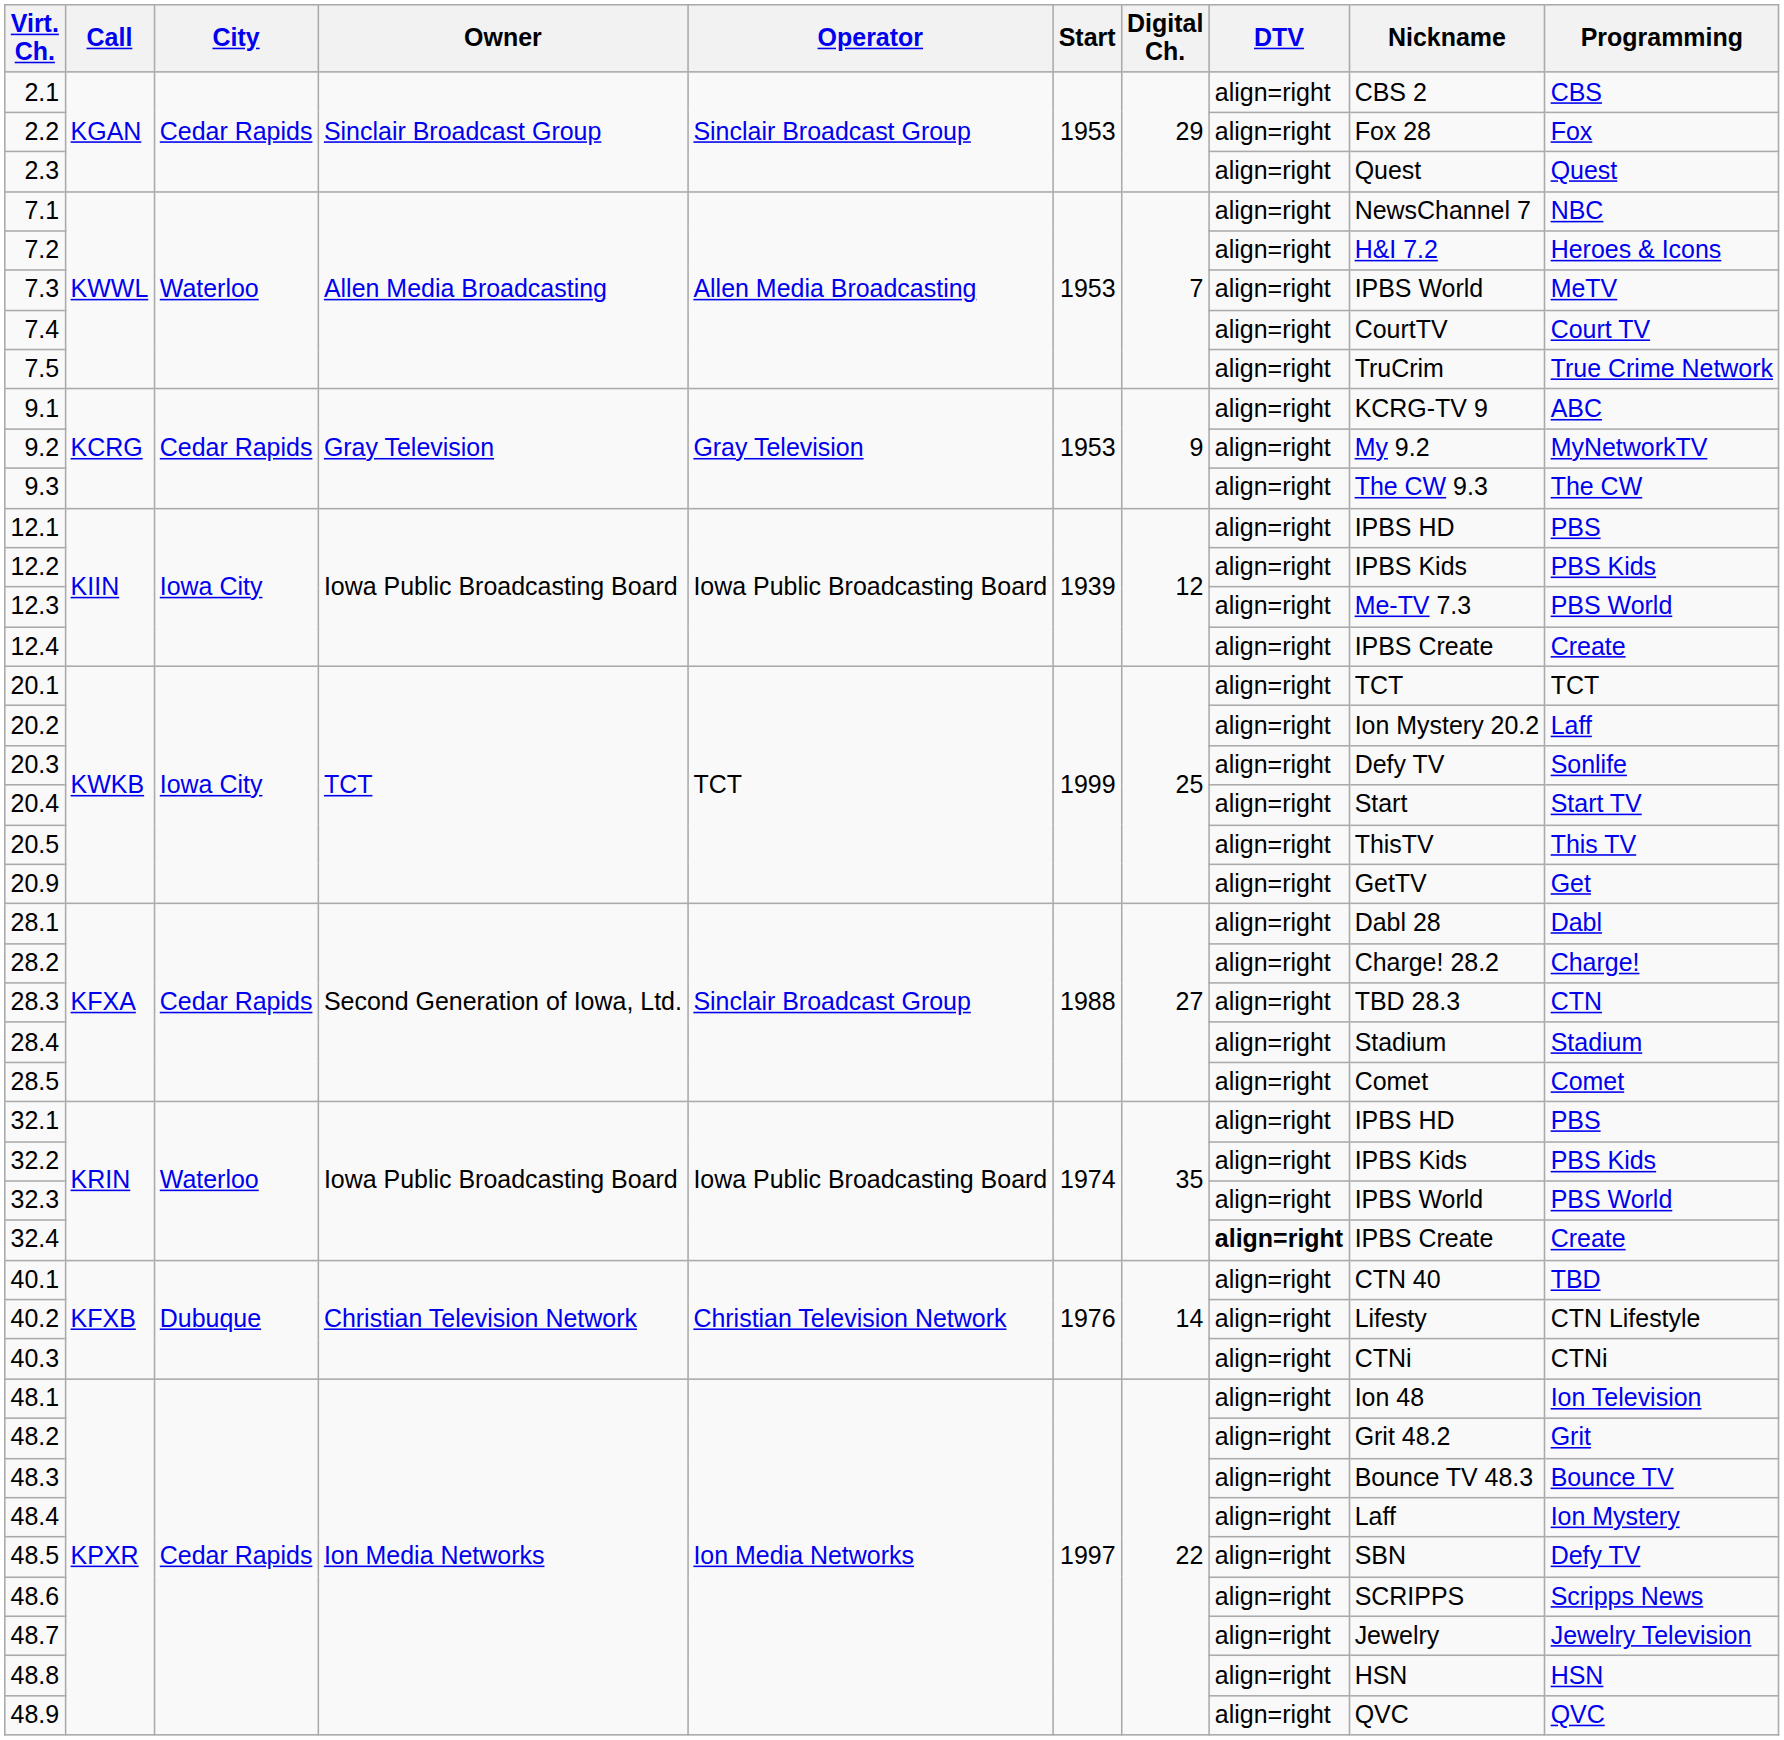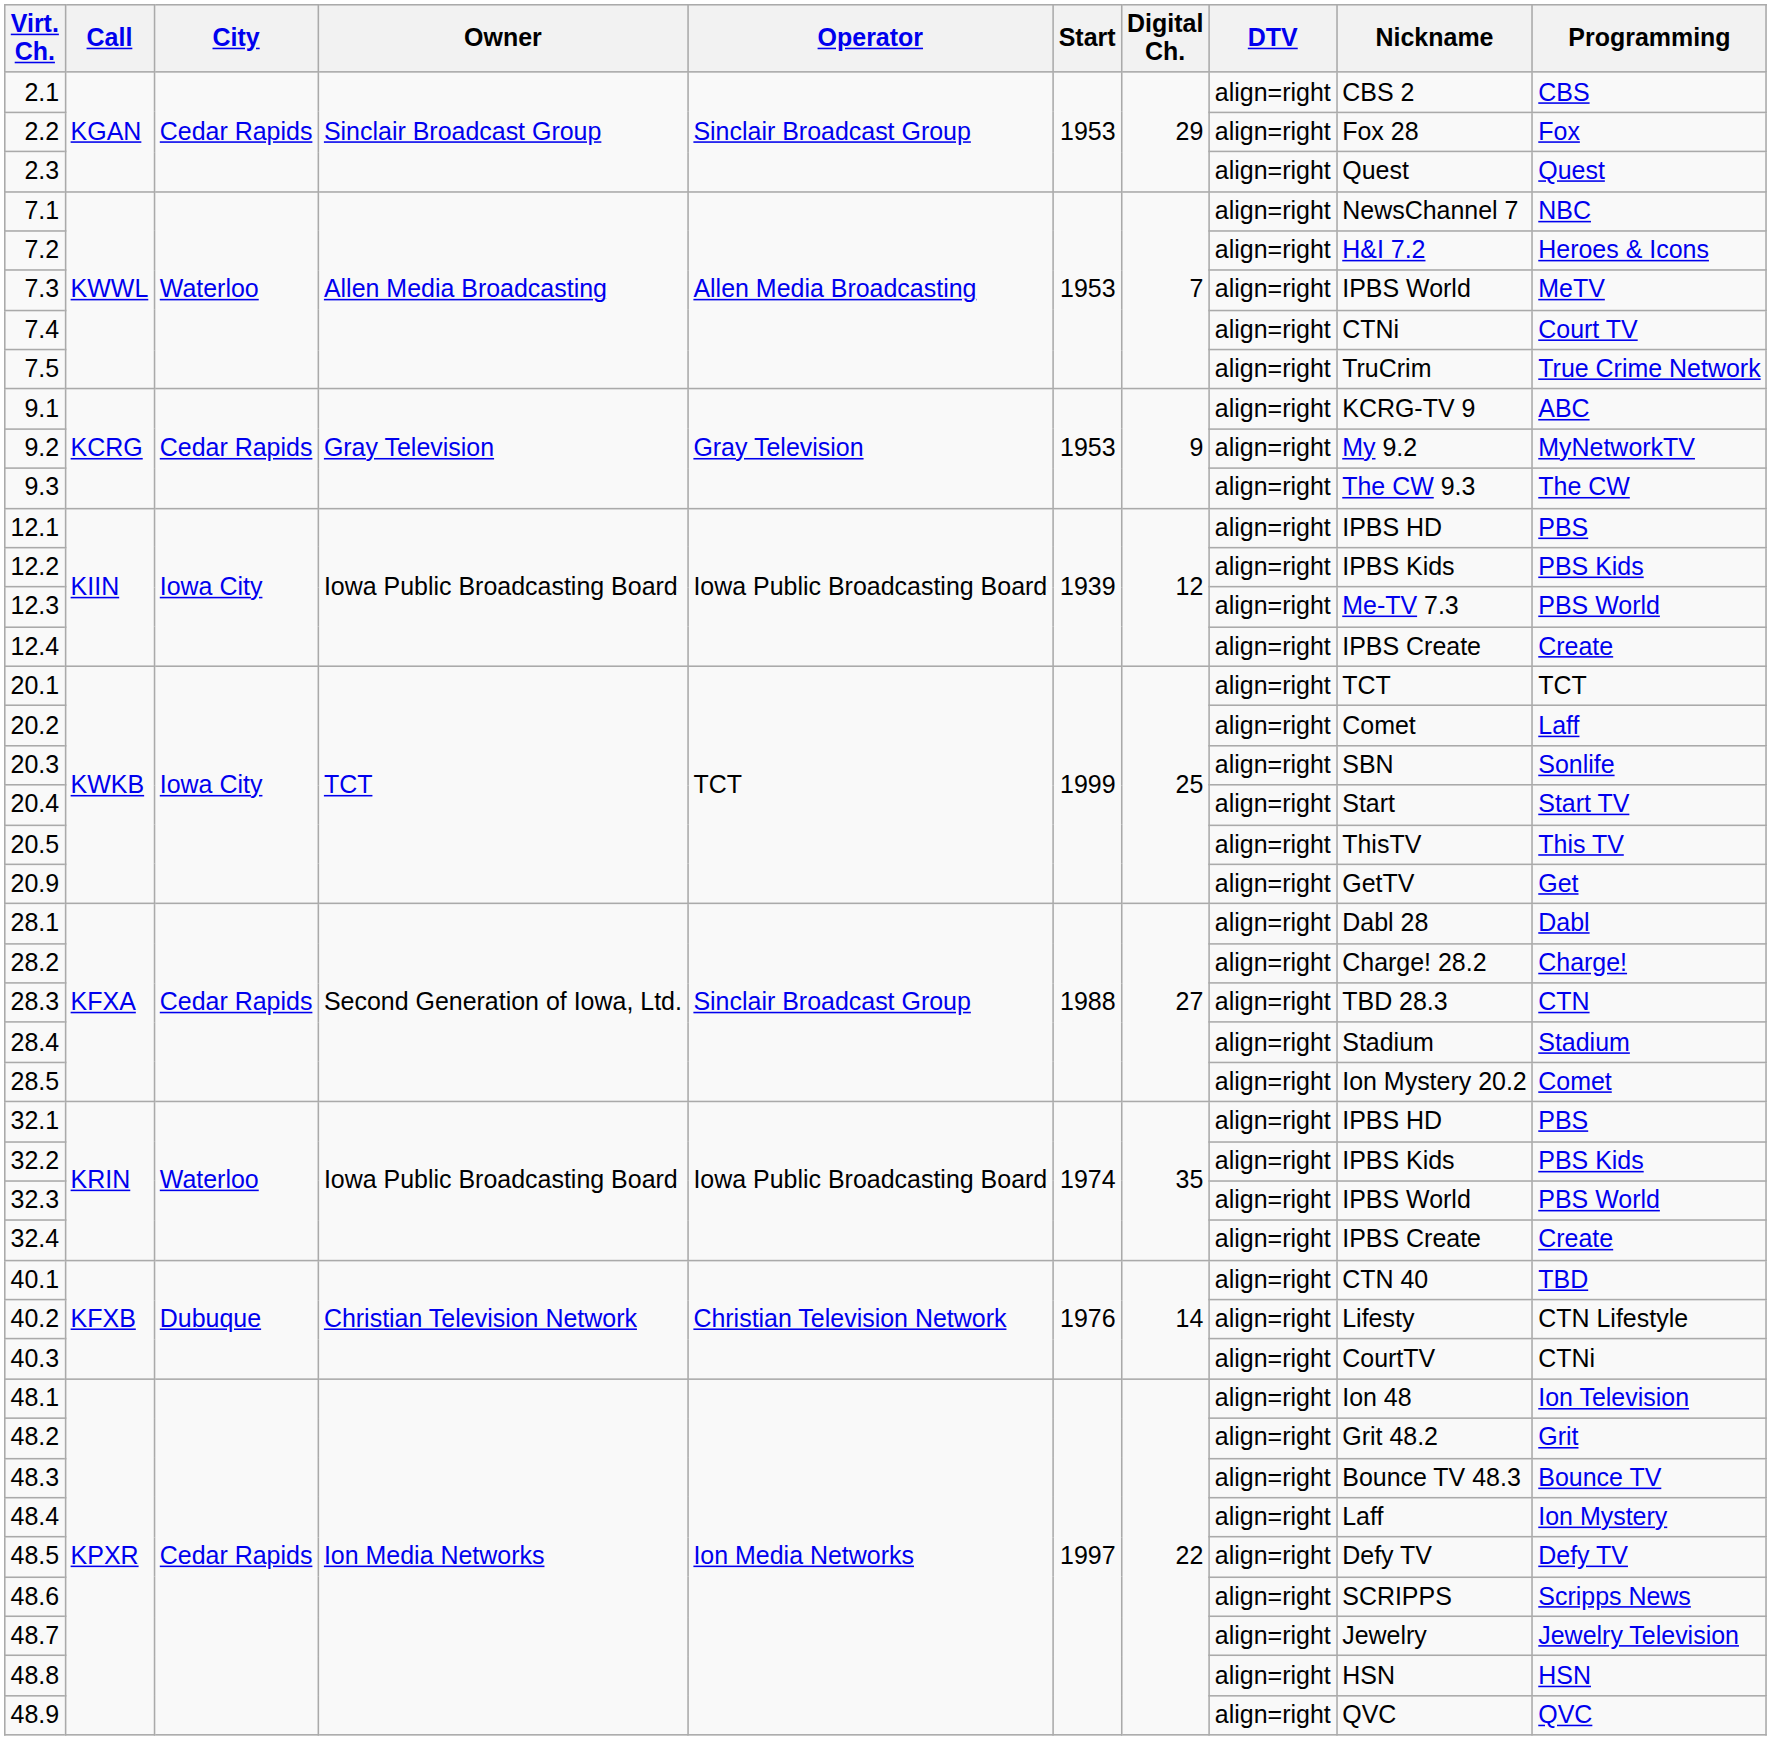7.4 | Nickname: CourtTV -> CTNi
20.2 | Nickname: Ion Mystery 20.2 -> Comet
20.3 | Nickname: Defy TV -> SBN
28.5 | Nickname: Comet -> Ion Mystery 20.2
32.4 | DTV: bold -> normal
40.3 | Nickname: CTNi -> CourtTV
48.5 | Nickname: SBN -> Defy TV
